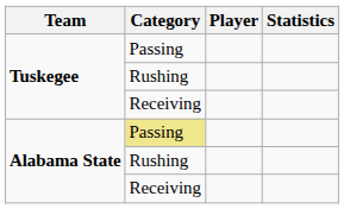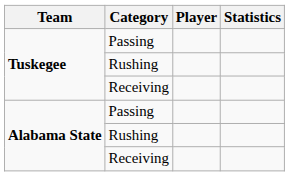Alabama State / Passing | Category: khaki background -> no background
